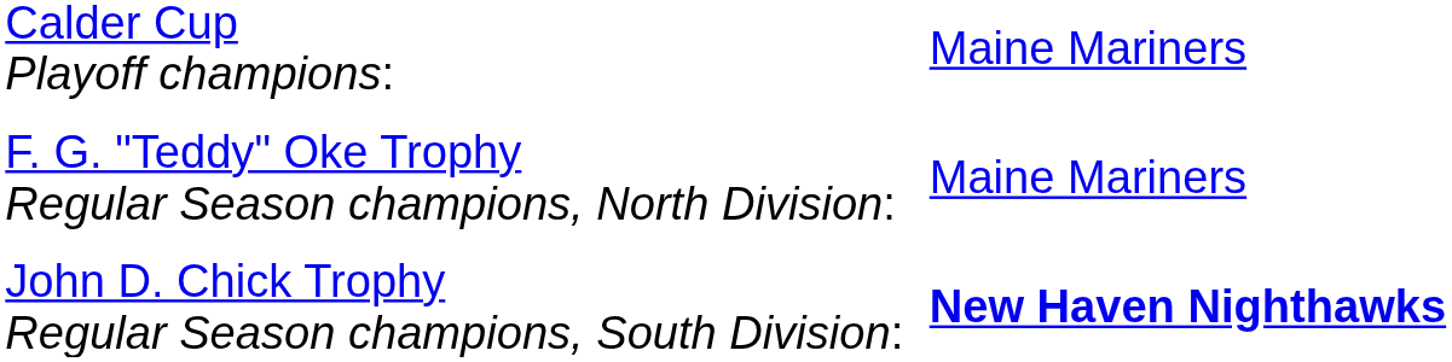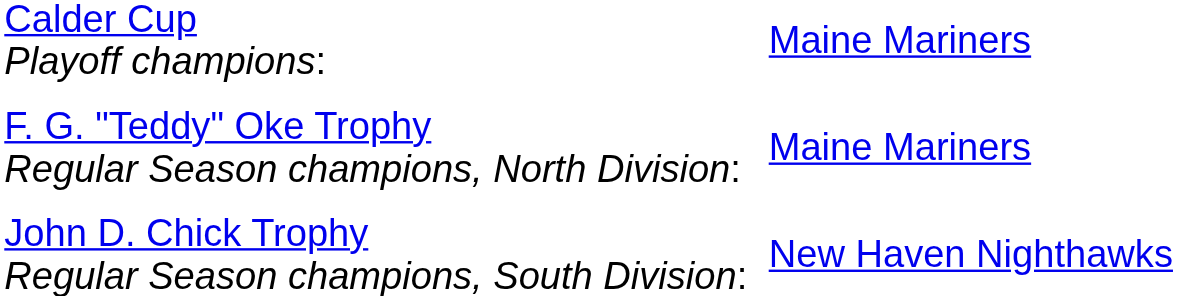row 3 | column 2: bold -> normal
